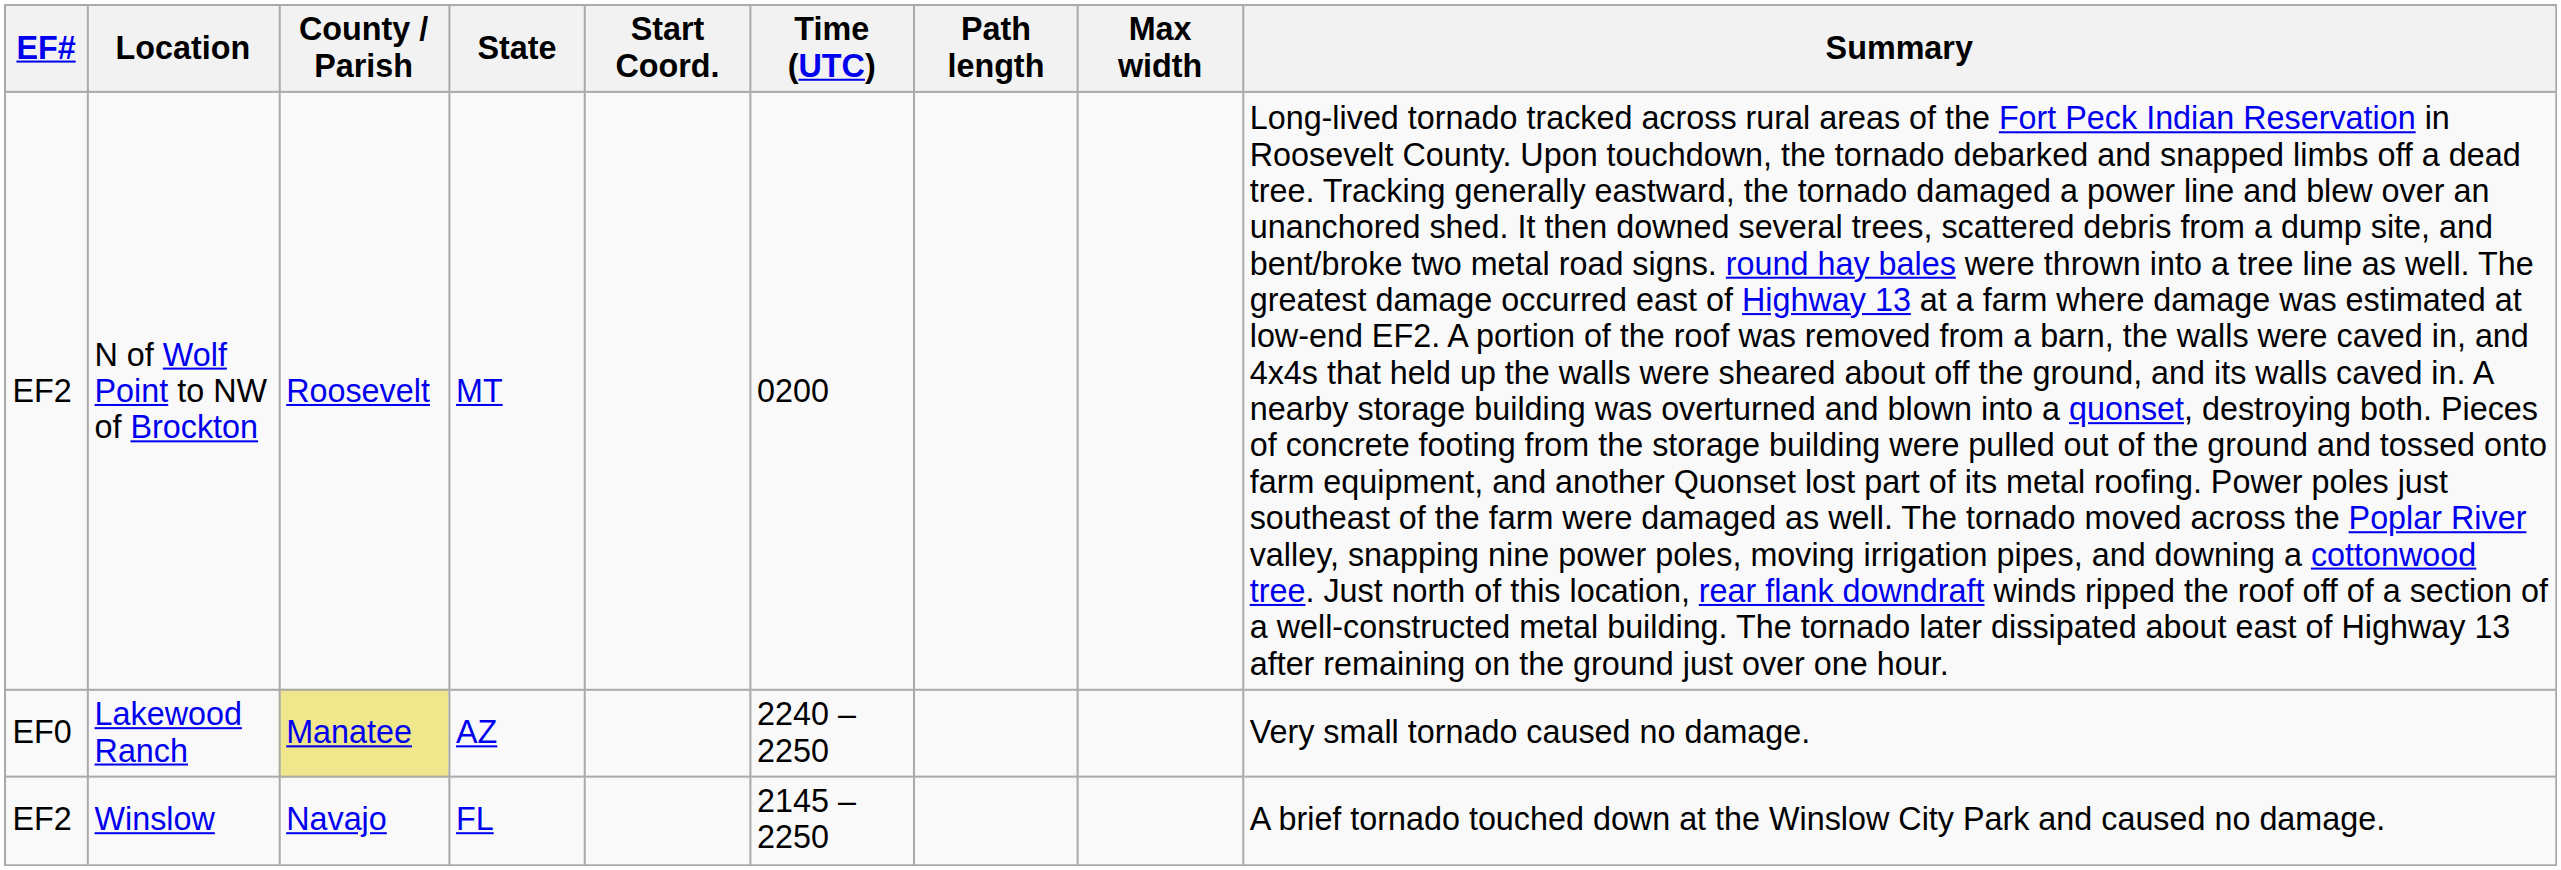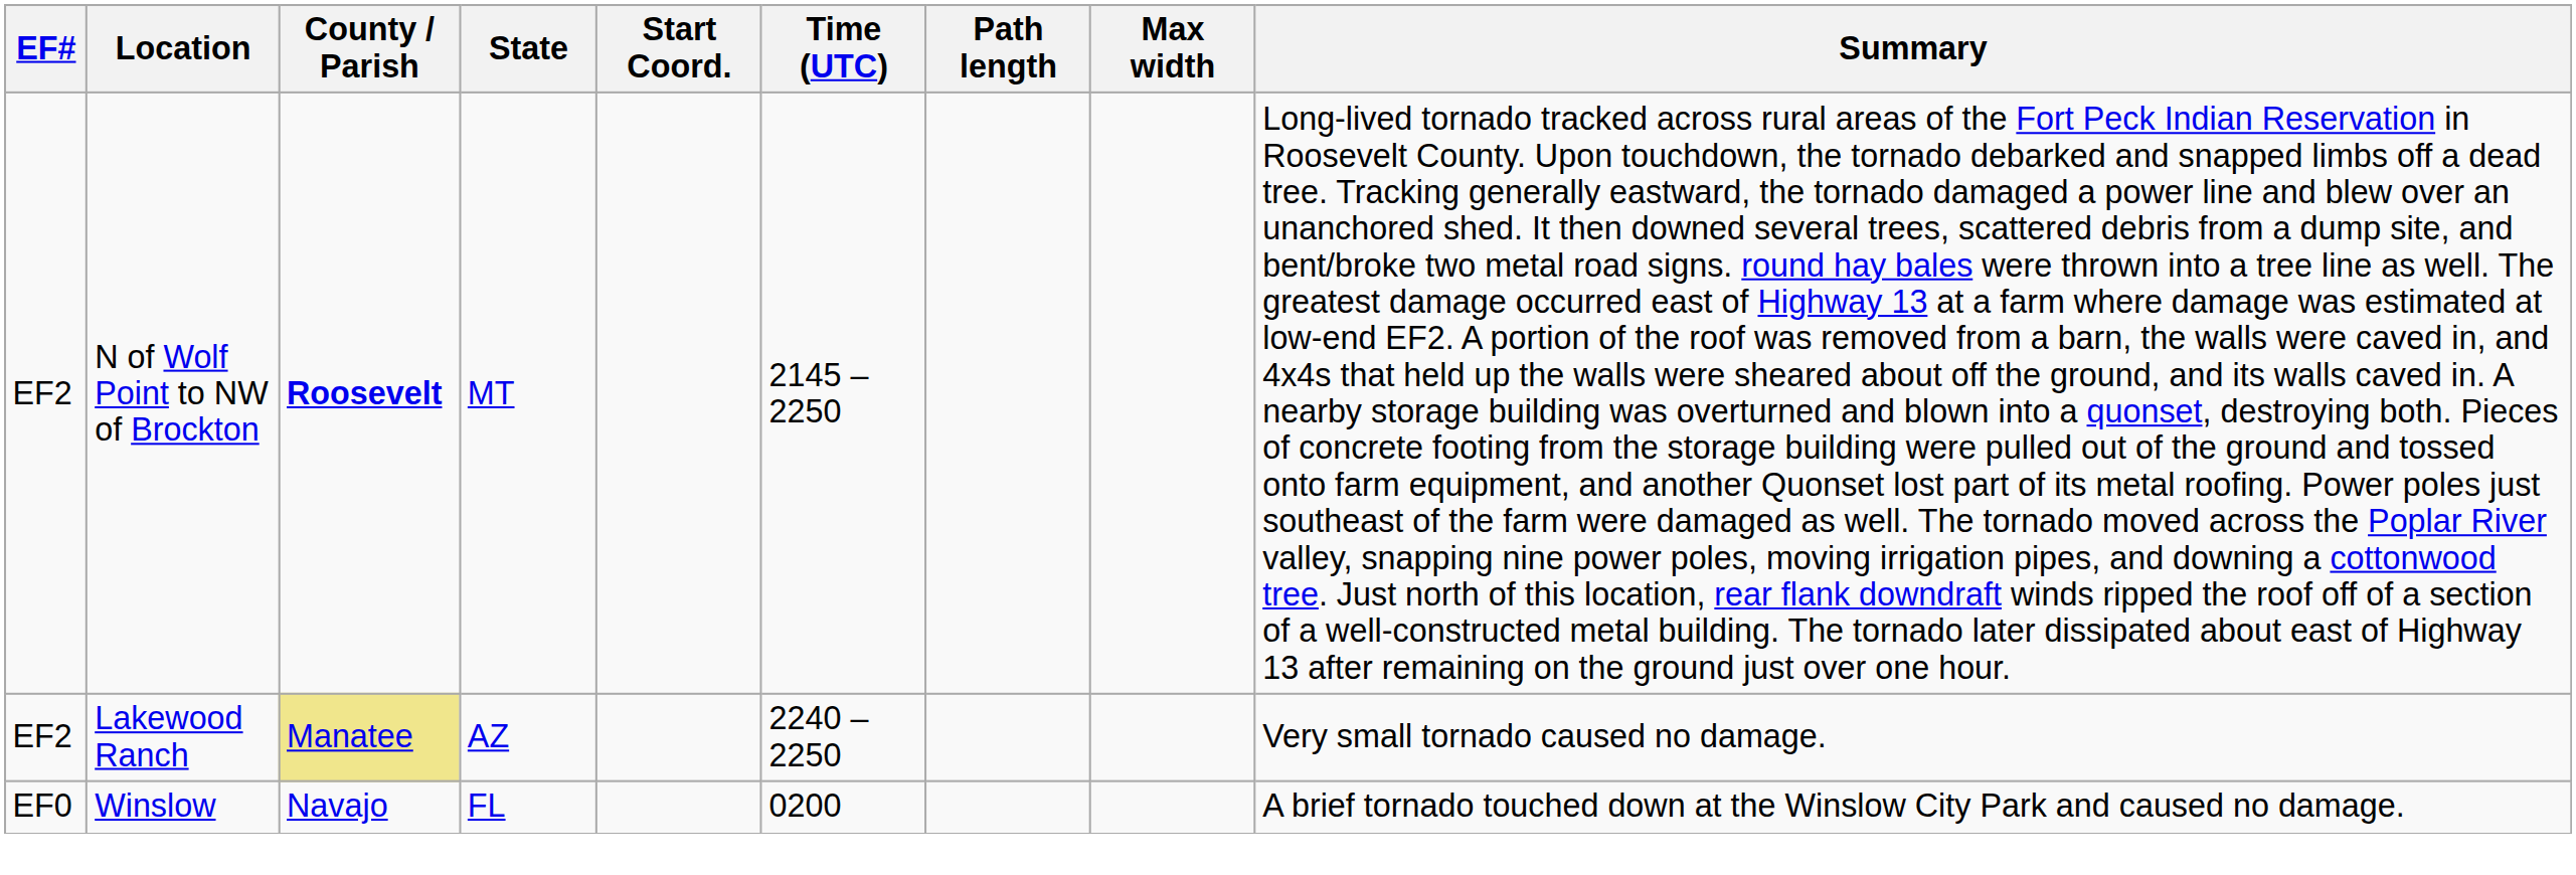N of Wolf Point to NW of Brockton | County / Parish: normal -> bold
N of Wolf Point to NW of Brockton | Time (UTC): 0200 -> 2145 – 2250
Lakewood Ranch | EF#: EF0 -> EF2
Winslow | EF#: EF2 -> EF0
Winslow | Time (UTC): 2145 – 2250 -> 0200
